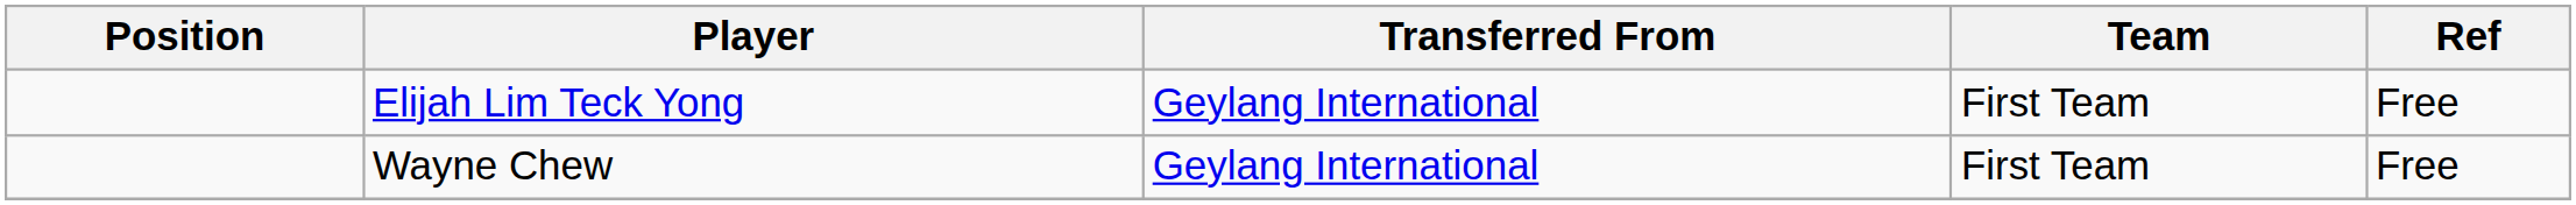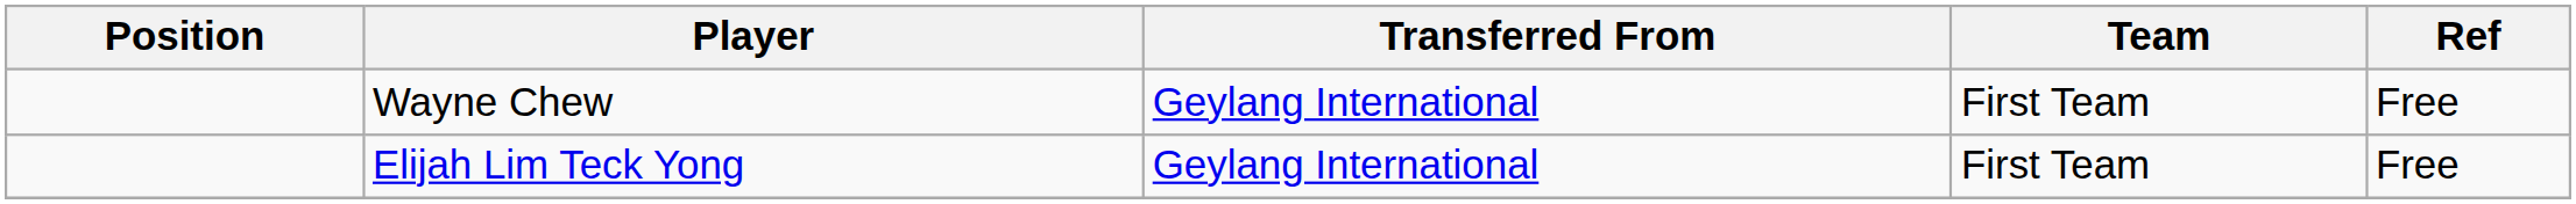rows swapped: Wayne Chew <-> Elijah Lim Teck Yong
